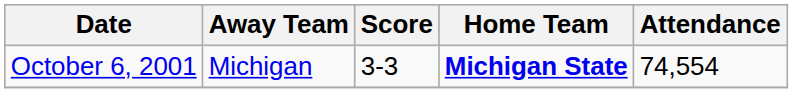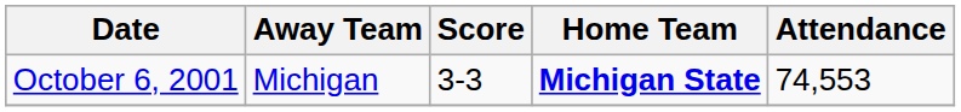October 6, 2001 | Attendance: 74,554 -> 74,553
